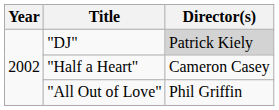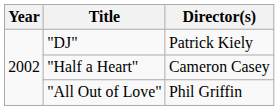"DJ" | Director(s): lightgrey background -> no background
